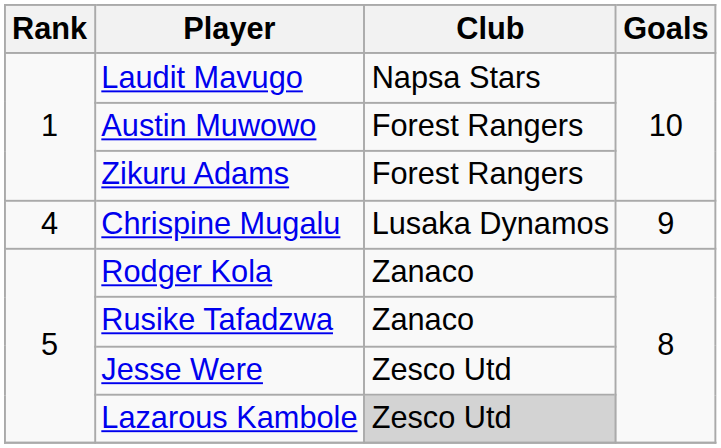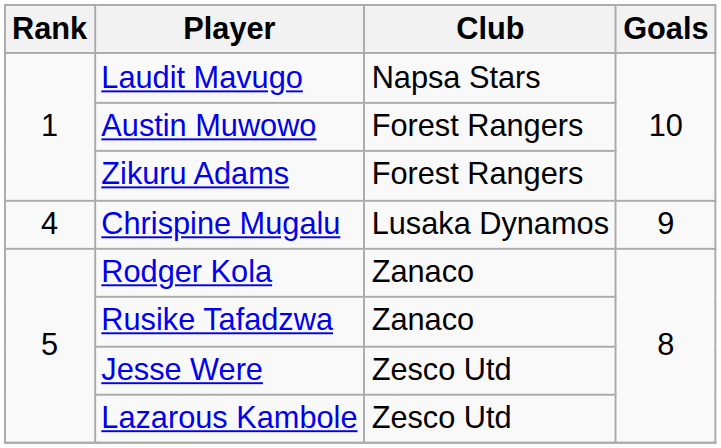Lazarous Kambole | Club: lightgrey background -> no background
